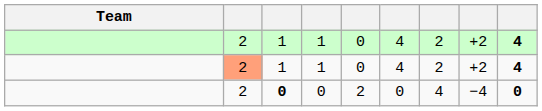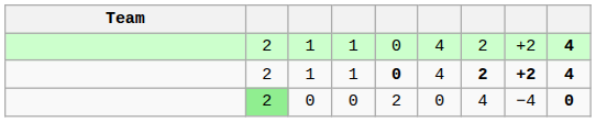row 3 | column 2: lightsalmon background -> no background
row 3 | column 5: normal -> bold
row 3 | column 7: normal -> bold
row 3 | column 8: normal -> bold
row 4 | column 2: no background -> lightgreen background
row 4 | column 3: bold -> normal
